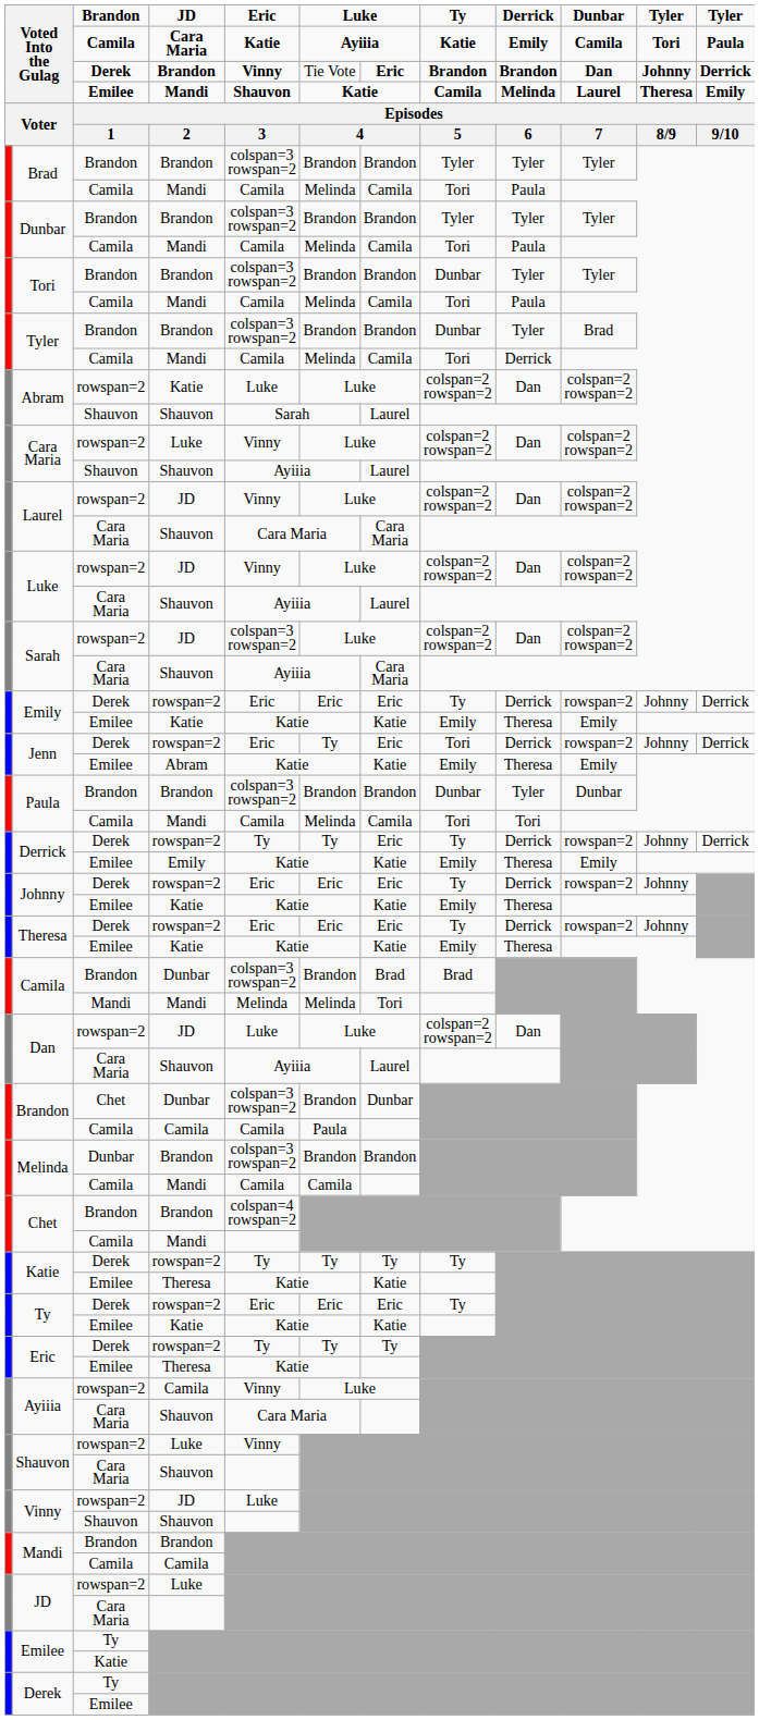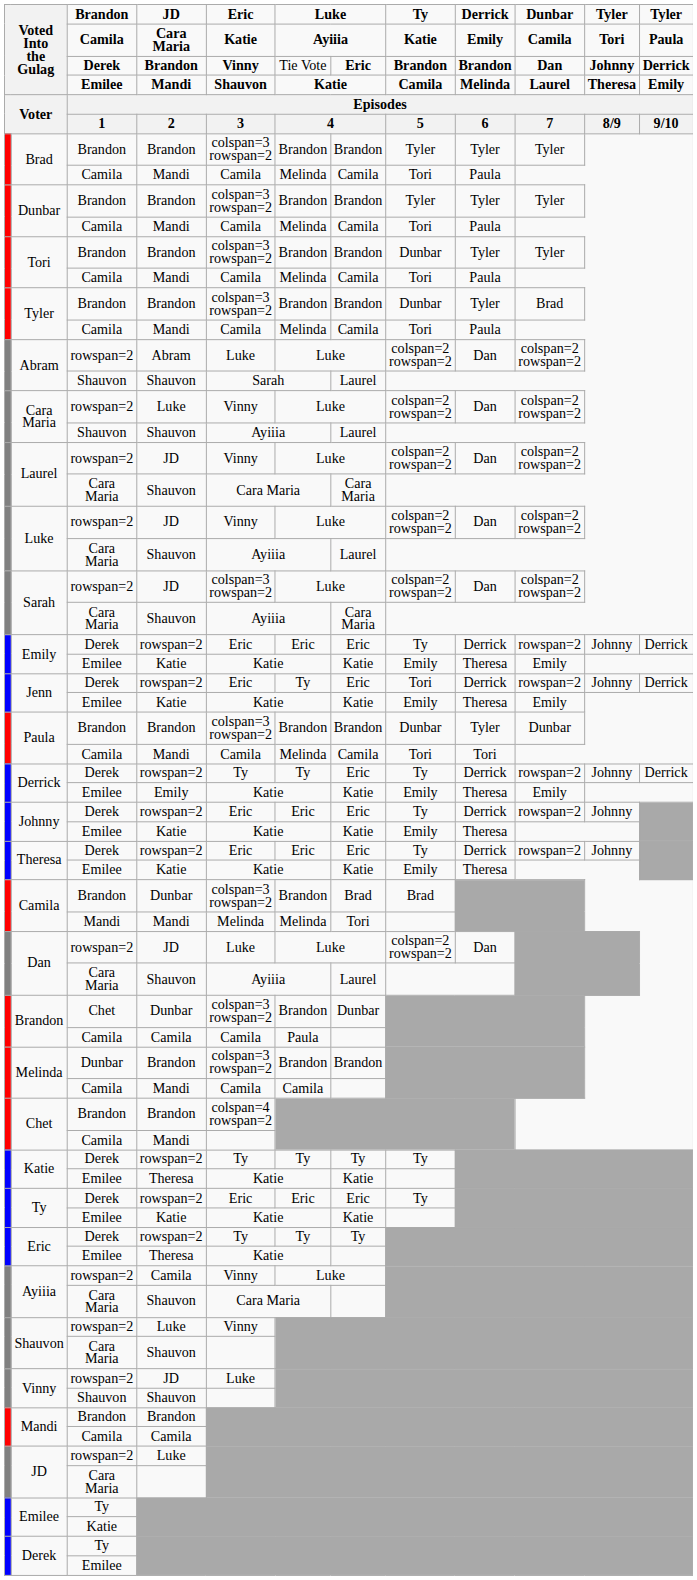Tyler / Camila | column 9: Derrick -> Paula
Abram / rowspan=2 | column 4: Katie -> Abram
Jenn / Emilee | column 4: Abram -> Katie
